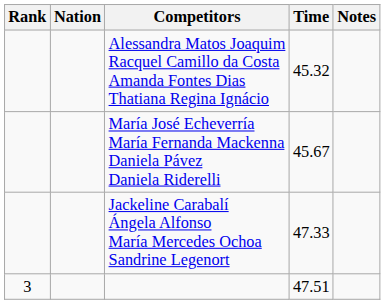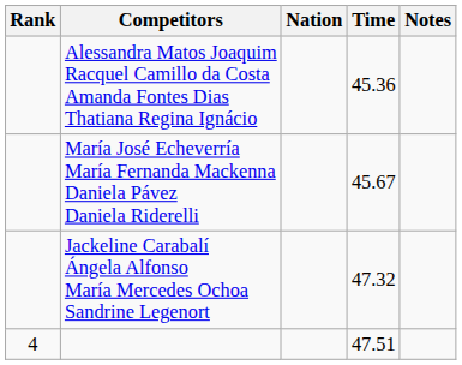columns swapped: Nation <-> Competitors
row 2 | Time: 45.32 -> 45.36
row 4 | Time: 47.33 -> 47.32
row 5 | Rank: 3 -> 4
